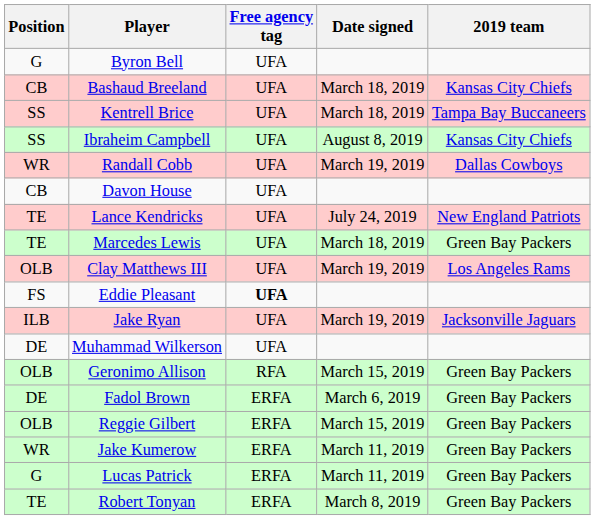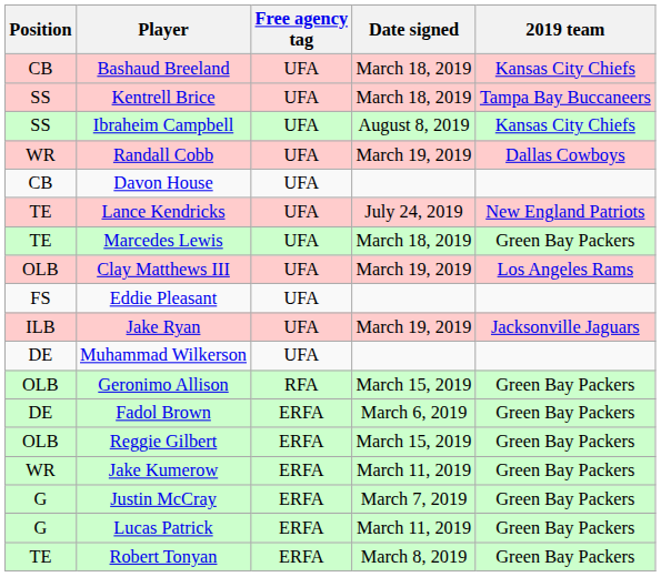- row: G | Byron Bell | UFA
Eddie Pleasant | Free agency tag: bold -> normal
+ row: G | Justin McCray | ERFA | March 7, 2019 | Green Bay Packers
